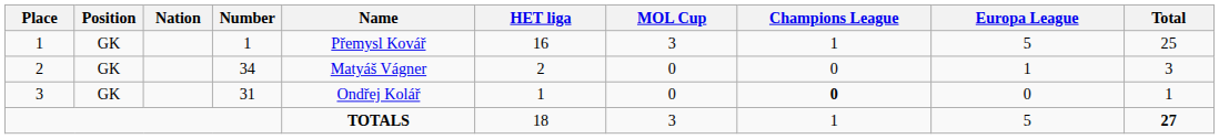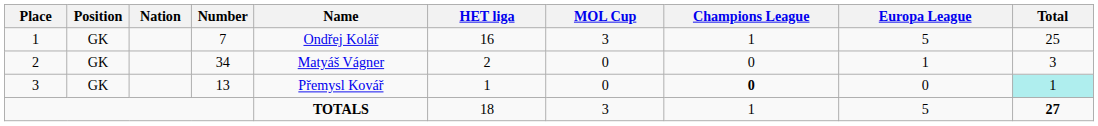row 2 | Number: 1 -> 7
row 2 | Name: Přemysl Kovář -> Ondřej Kolář
row 4 | Number: 31 -> 13
row 4 | Name: Ondřej Kolář -> Přemysl Kovář
row 4 | Total: no background -> paleturquoise background
